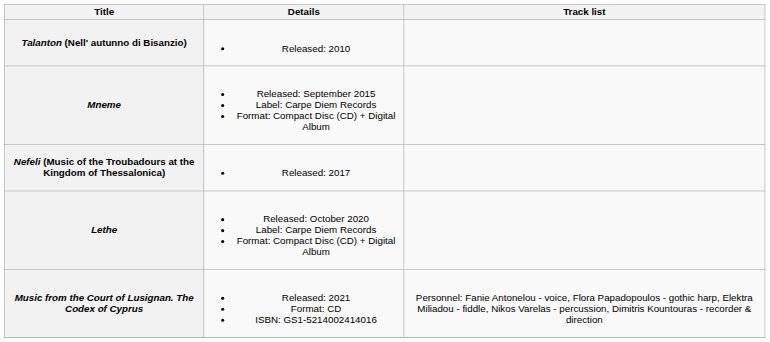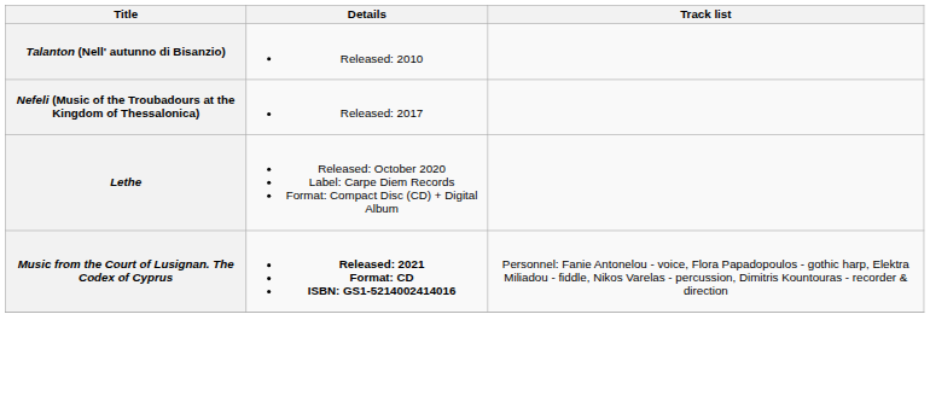- row: Mneme | Released: September 2015 Label: Carpe Diem Records Format: Compact Disc (CD) + Digital Album
Music from the Court of Lusignan. The Codex of Cyprus | Details: normal -> bold
